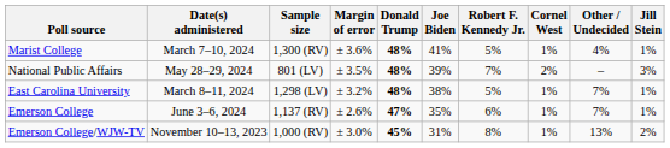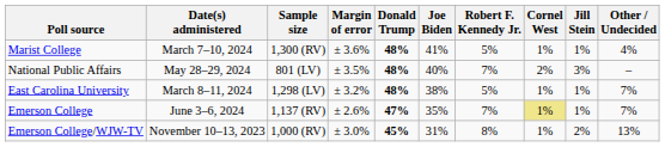columns swapped: Jill Stein <-> Other / Undecided
National Public Affairs | Joe Biden: 39% -> 40%
Emerson College | Robert F. Kennedy Jr.: 6% -> 7%
Emerson College | Cornel West: no background -> khaki background
